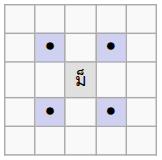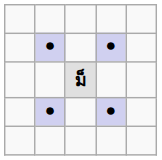row 3 | column 3: normal -> bold
